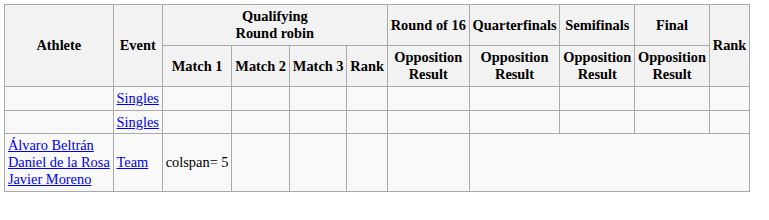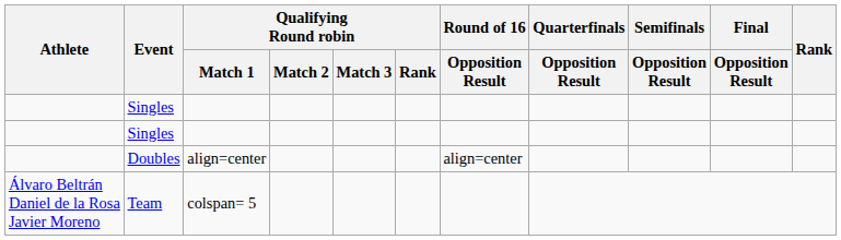+ row: Doubles | align=center | align=center
